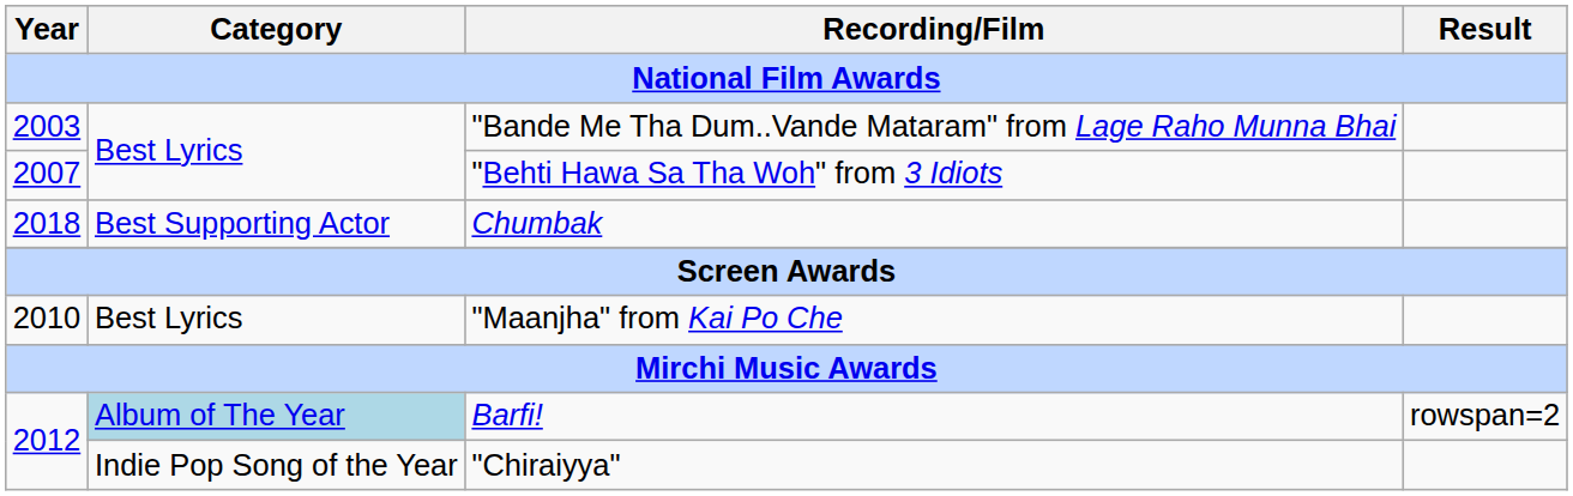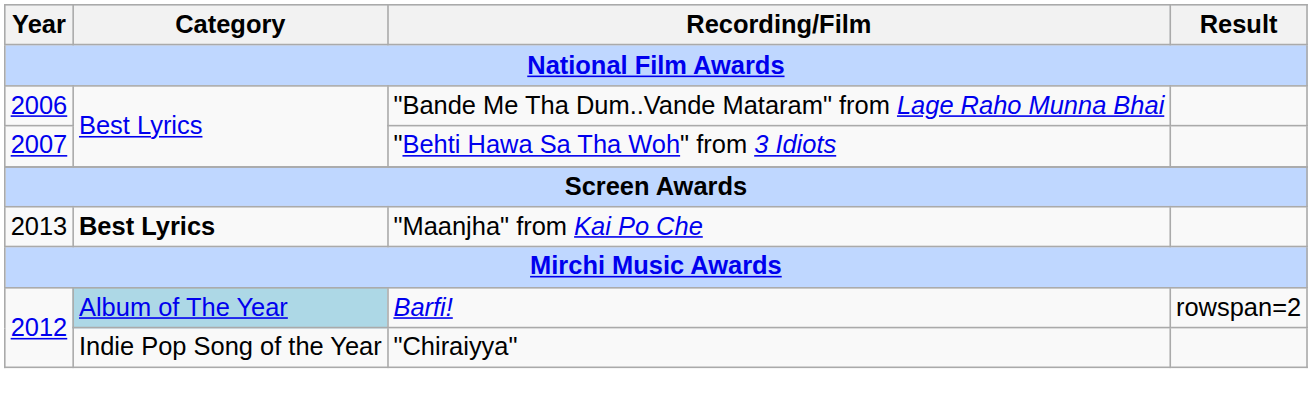"Bande Me Tha Dum..Vande Mataram" from Lage Raho Munna Bhai | Year: 2003 -> 2006
- row: 2018 | Best Supporting Actor | Chumbak
"Maanjha" from Kai Po Che | Year: 2010 -> 2013
"Maanjha" from Kai Po Che | Category: normal -> bold
